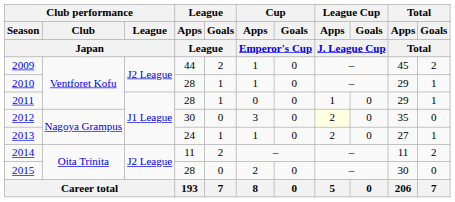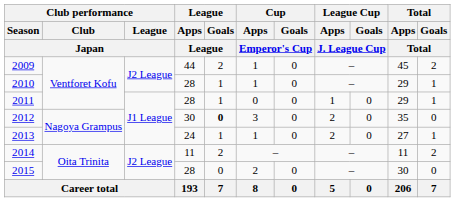2012 | League / Goals / League: normal -> bold
2012 | League Cup / Apps / J. League Cup: lightyellow background -> no background
